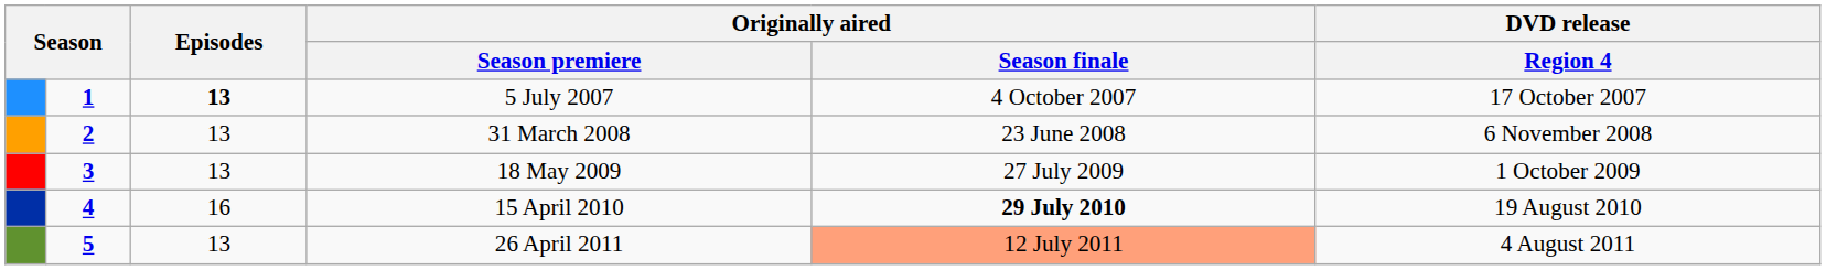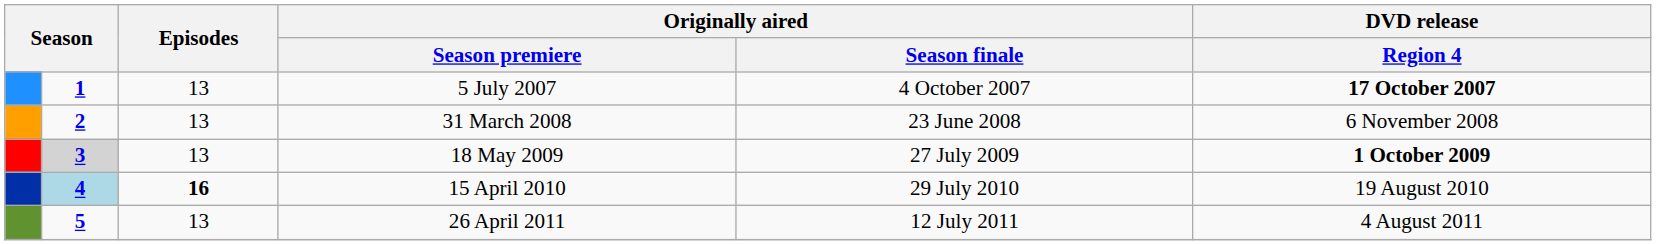5 July 2007 | Episodes: bold -> normal
5 July 2007 | DVD release / Region 4: normal -> bold
18 May 2009 | column 2: no background -> lightgrey background
18 May 2009 | DVD release / Region 4: normal -> bold
15 April 2010 | column 2: no background -> lightblue background
15 April 2010 | Episodes: normal -> bold
15 April 2010 | Originally aired / Season finale: bold -> normal
26 April 2011 | Originally aired / Season finale: lightsalmon background -> no background
